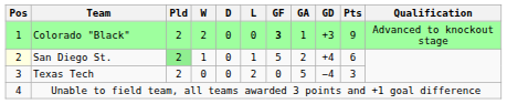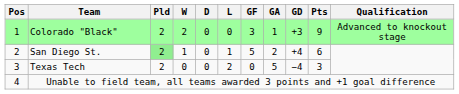Colorado "Black" | GF: bold -> normal
San Diego St. | Pos: lightyellow background -> no background
